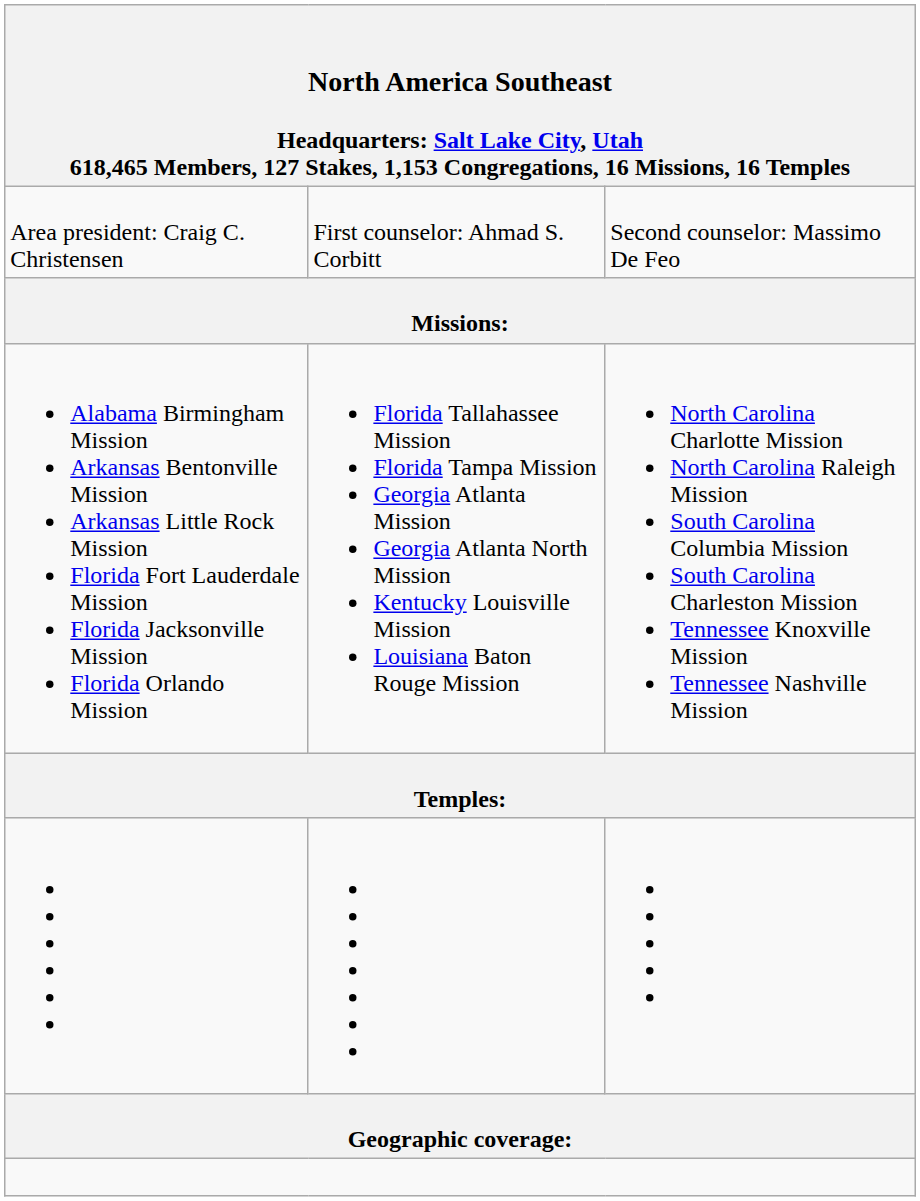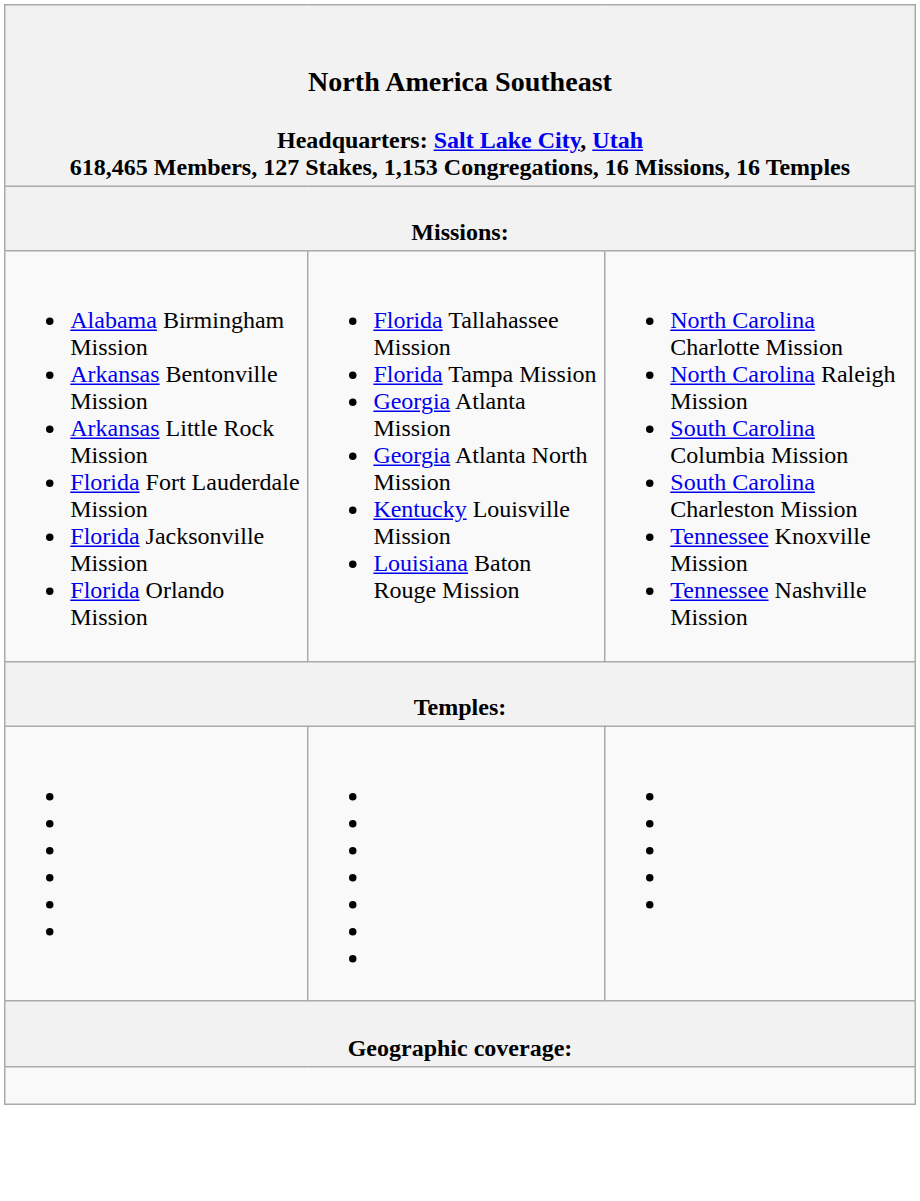- row: Area president: Craig C. Christensen | First counselor: Ahmad S. Corbitt | Second counselor: Massimo De Feo
